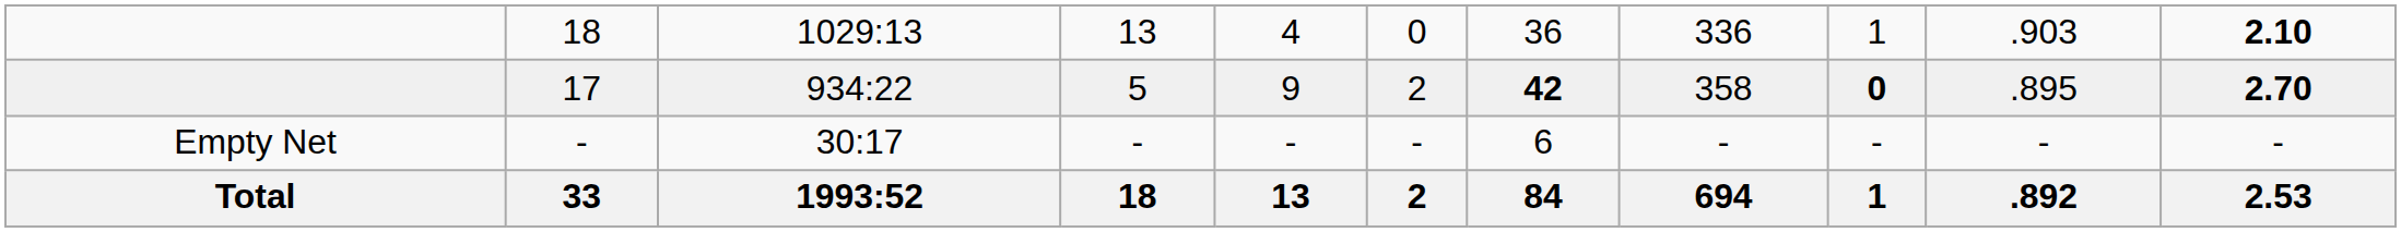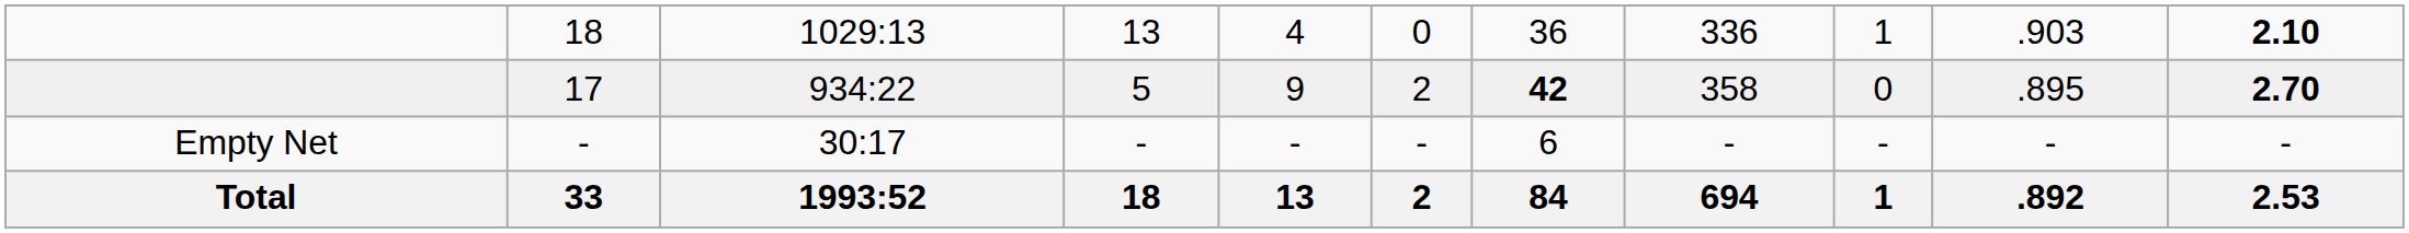17 | column 9: bold -> normal
